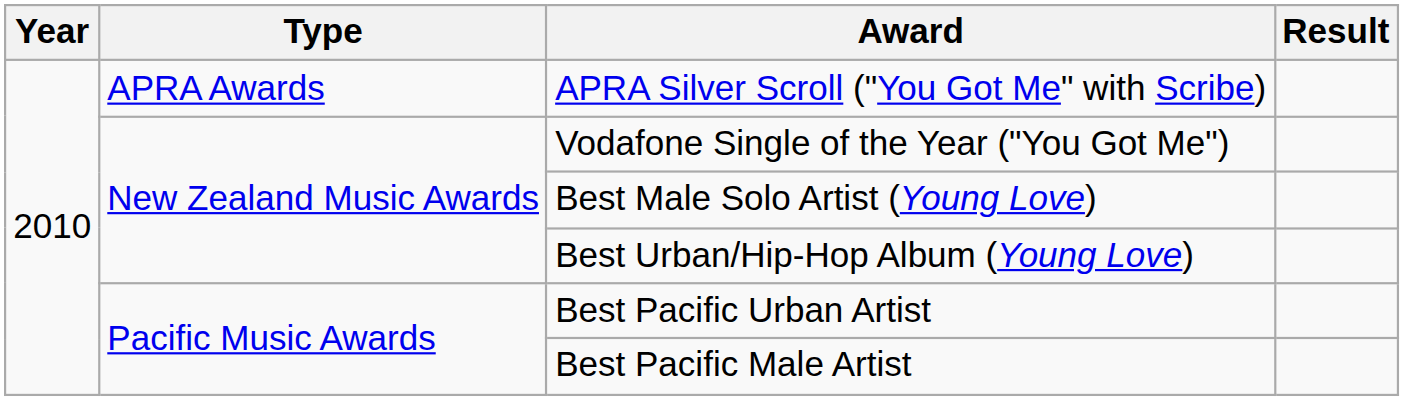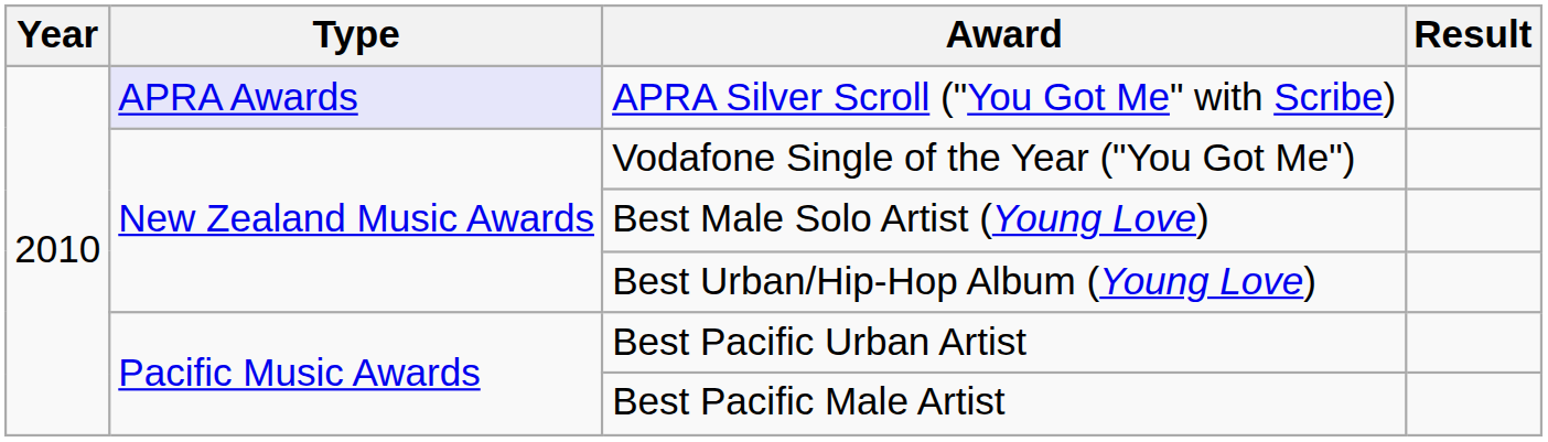APRA Silver Scroll ("You Got Me" with Scribe) | Type: no background -> lavender background
